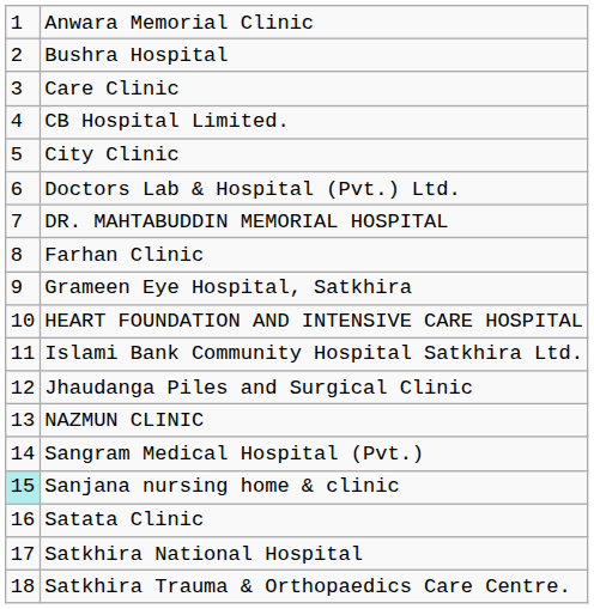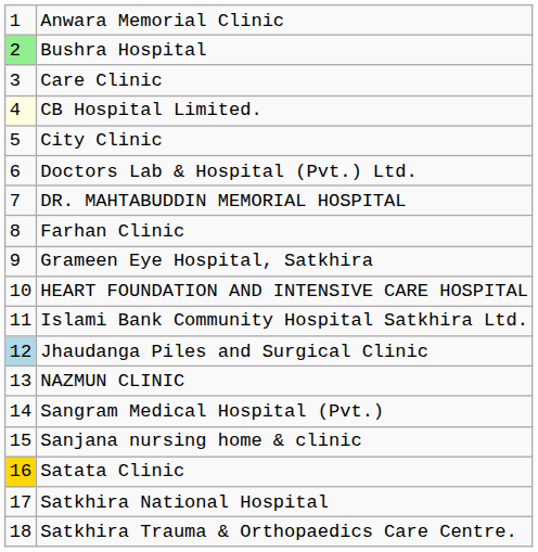Bushra Hospital | column 1: no background -> lightgreen background
CB Hospital Limited. | column 1: no background -> lightyellow background
Jhaudanga Piles and Surgical Clinic | column 1: no background -> lightblue background
Sanjana nursing home & clinic | column 1: paleturquoise background -> no background
Satata Clinic | column 1: no background -> gold background
